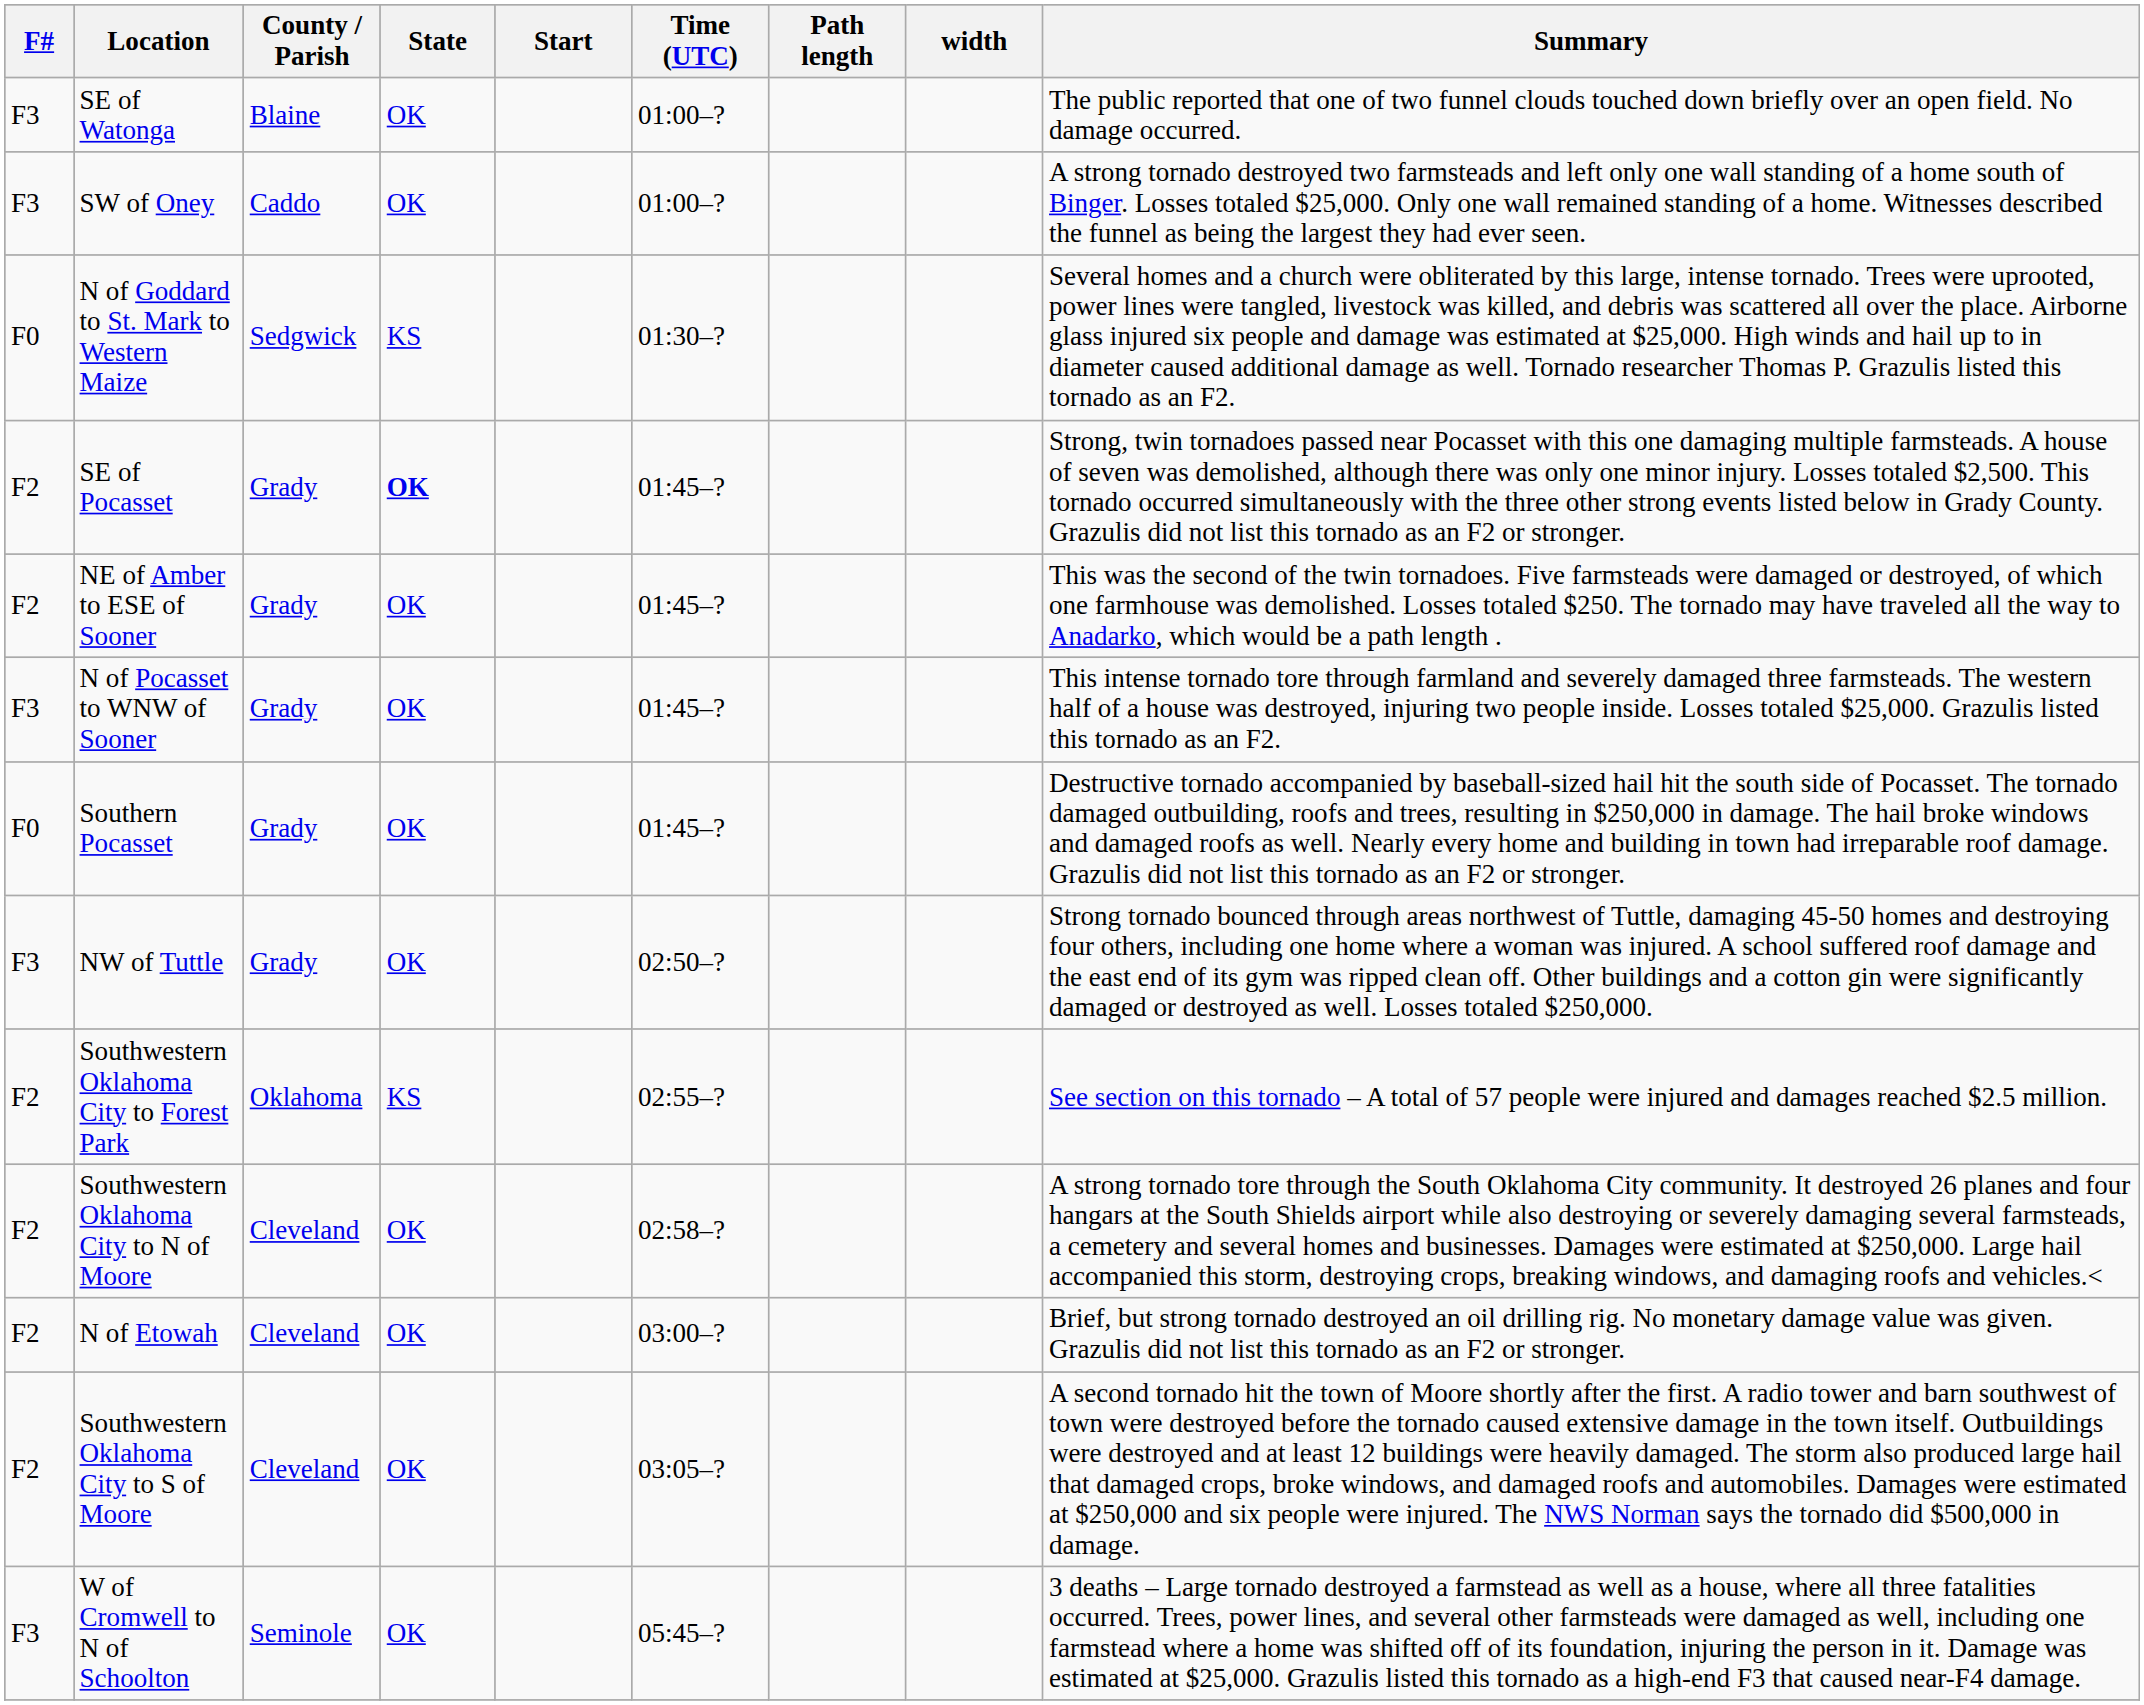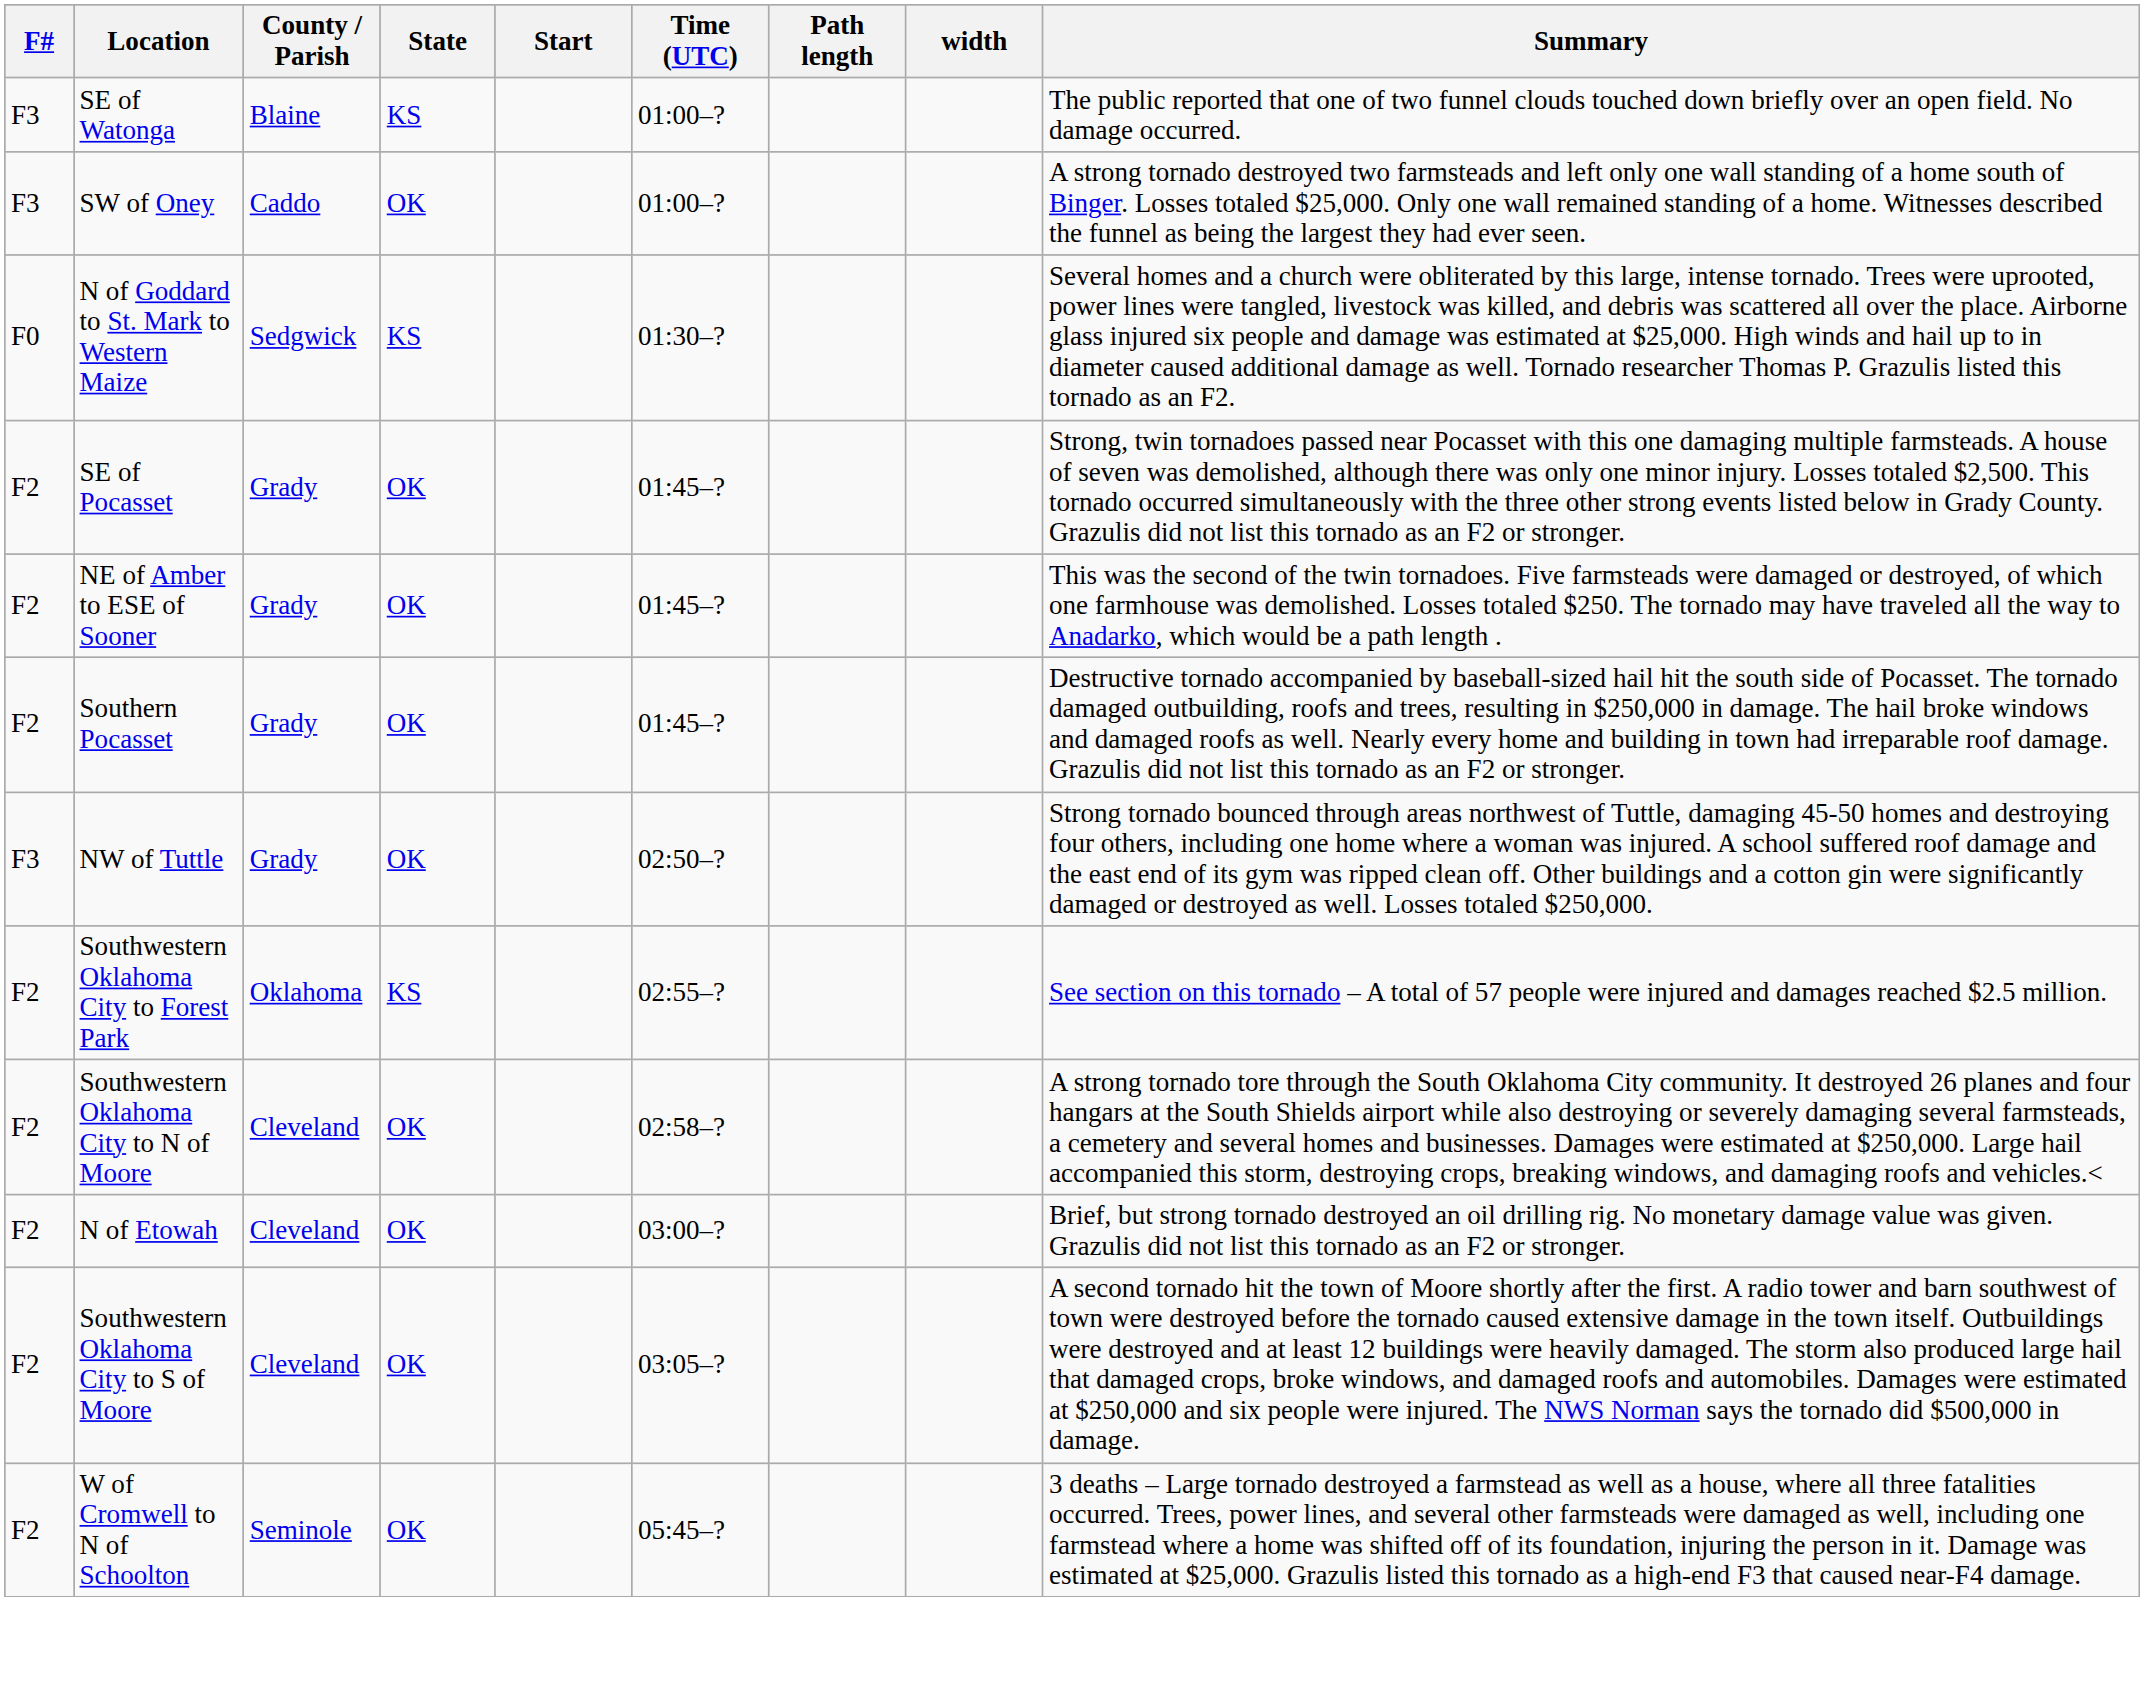SE of Watonga | State: OK -> KS
SE of Pocasset | State: bold -> normal
- row: F3 | N of Pocasset to WNW of Sooner | Grady | OK | 01:45–? | This intense tornado tore through farmland and severely damaged three farmsteads. The western half of a house was destroyed, injuring two people inside. Losses totaled $25,000. Grazulis listed this tornado as an F2.
Southern Pocasset | F#: F0 -> F2
W of Cromwell to N of Schoolton | F#: F3 -> F2
